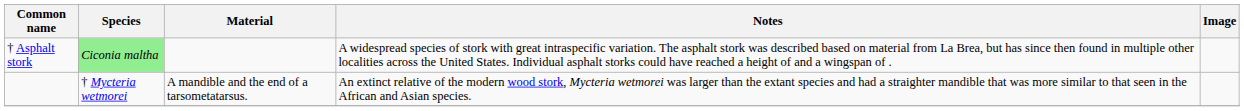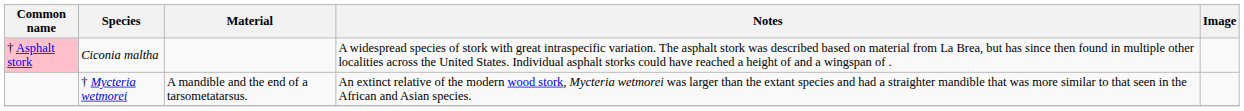† Asphalt stork | Common name: no background -> pink background
† Asphalt stork | Species: lightgreen background -> no background
